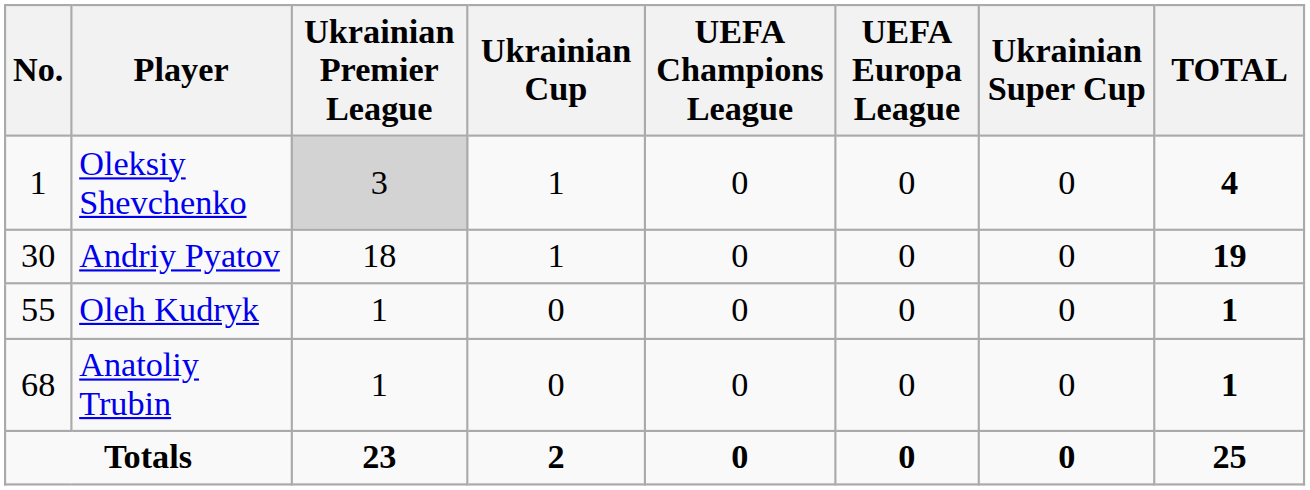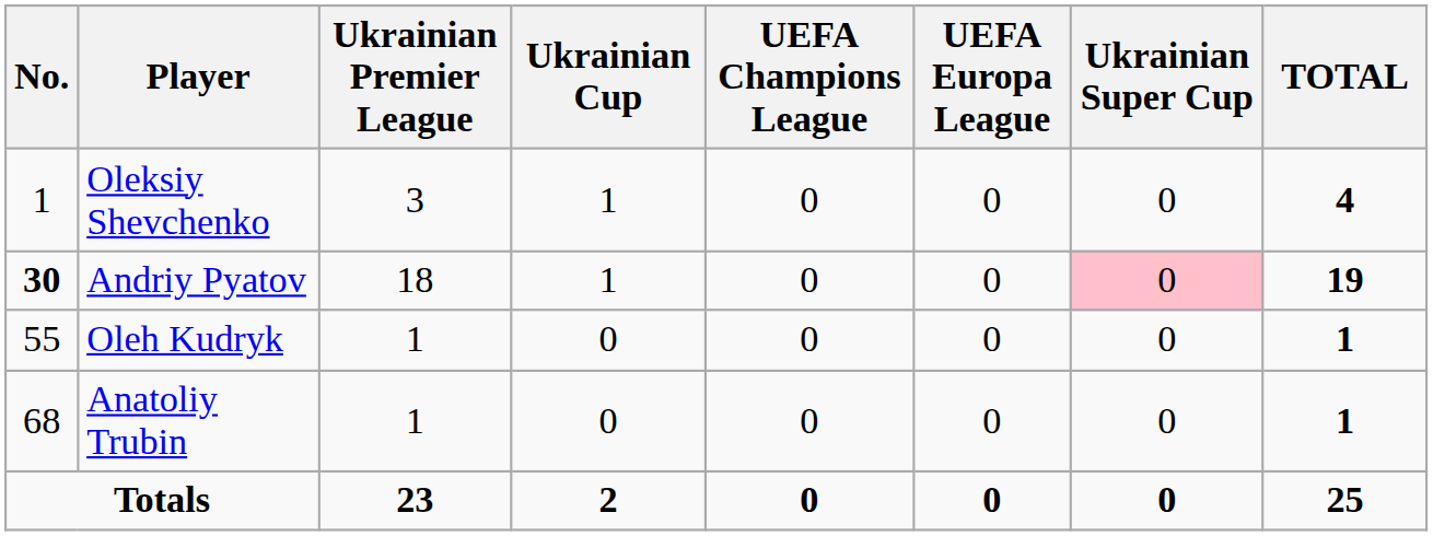Oleksiy Shevchenko | Ukrainian Premier League: lightgrey background -> no background
Andriy Pyatov | No.: normal -> bold
Andriy Pyatov | Ukrainian Super Cup: no background -> pink background
